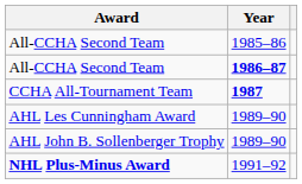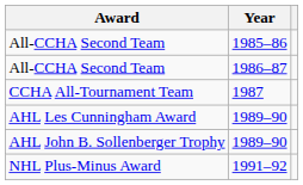All-CCHA Second Team / 1986–87 | Year: bold -> normal
CCHA All-Tournament Team | Year: bold -> normal
NHL Plus-Minus Award | Award: bold -> normal
